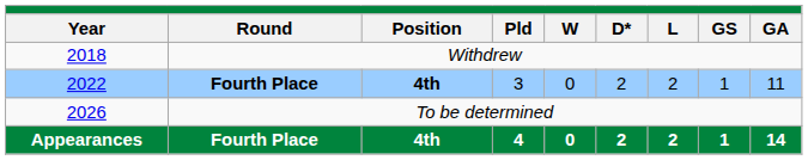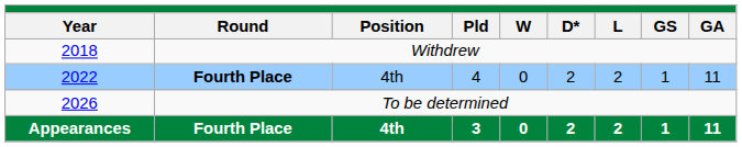2022 | Position: bold -> normal
2022 | Pld: 3 -> 4
Appearances | Pld: 4 -> 3
Appearances | GA: 14 -> 11
